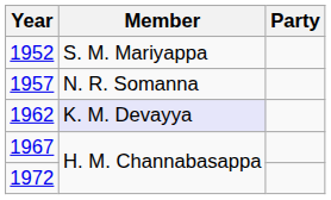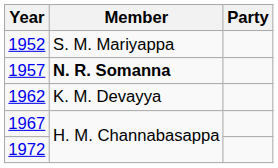1957 | Member: normal -> bold
1962 | Member: lavender background -> no background
